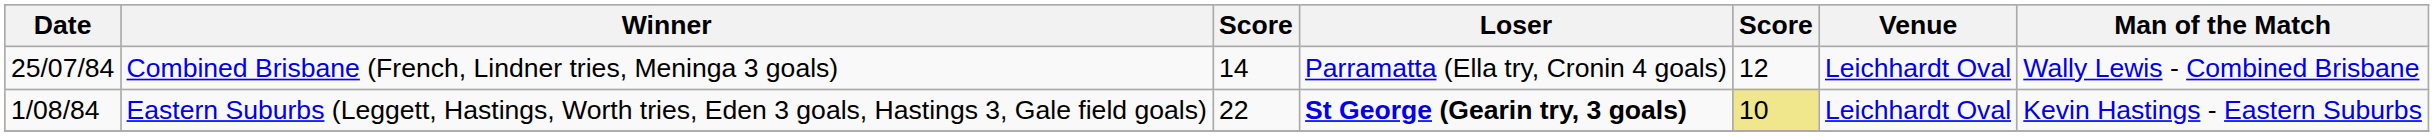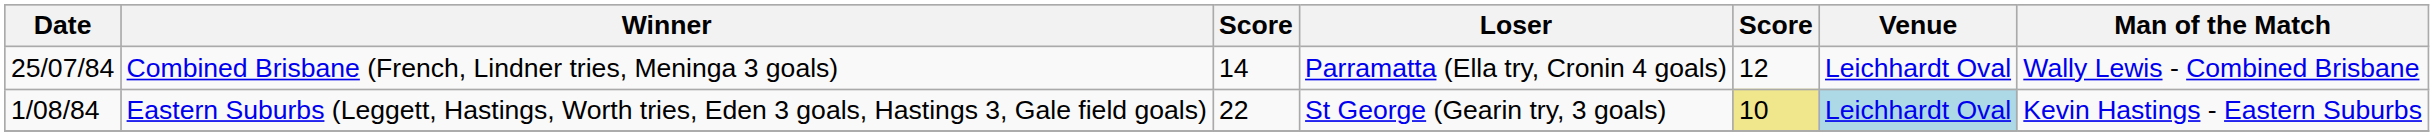row 3 | Loser: bold -> normal
row 3 | Venue: no background -> lightblue background
